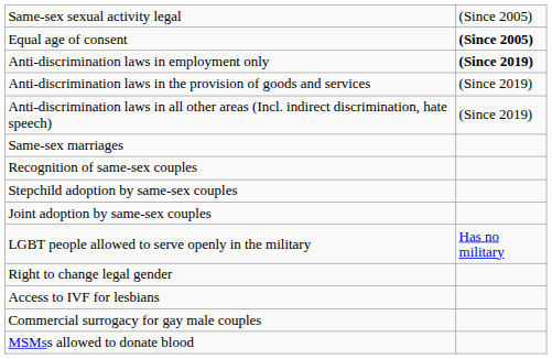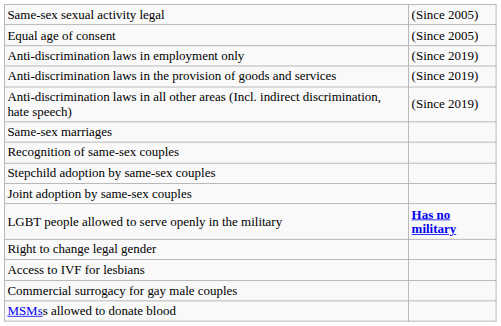Equal age of consent | column 2: bold -> normal
Anti-discrimination laws in employment only | column 2: bold -> normal
LGBT people allowed to serve openly in the military | column 2: normal -> bold
